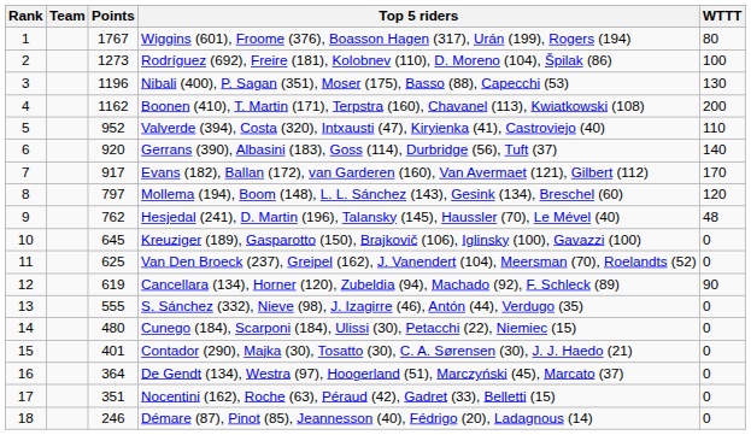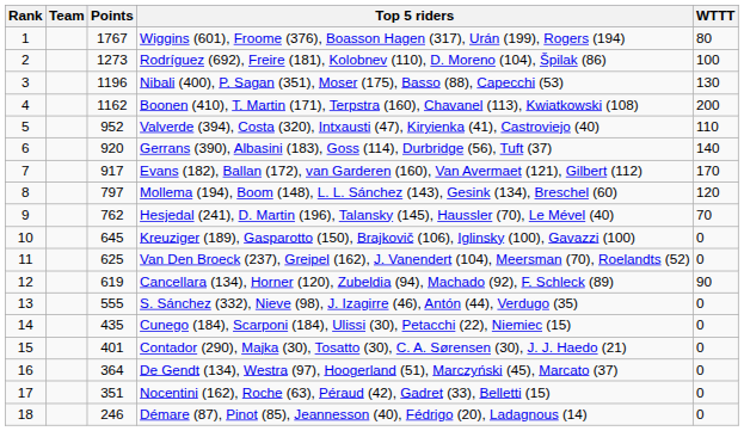row 10 | WTTT: 48 -> 70
row 15 | Points: 480 -> 435
